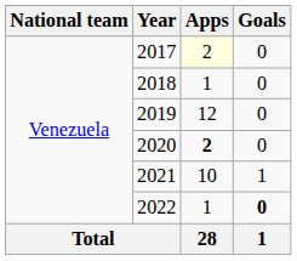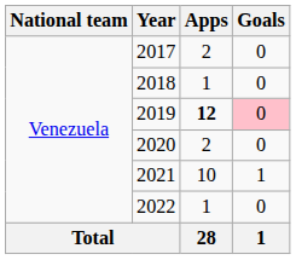2017 | Apps: lightyellow background -> no background
2019 | Apps: normal -> bold
2019 | Goals: no background -> pink background
2020 | Apps: bold -> normal
2022 | Goals: bold -> normal
